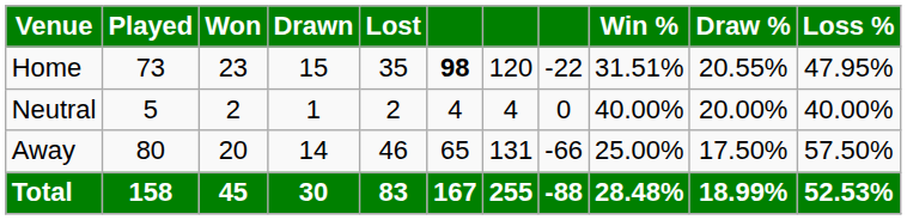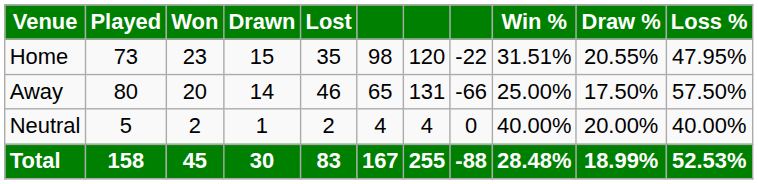Home | column 6: bold -> normal
rows swapped: Away <-> Neutral
